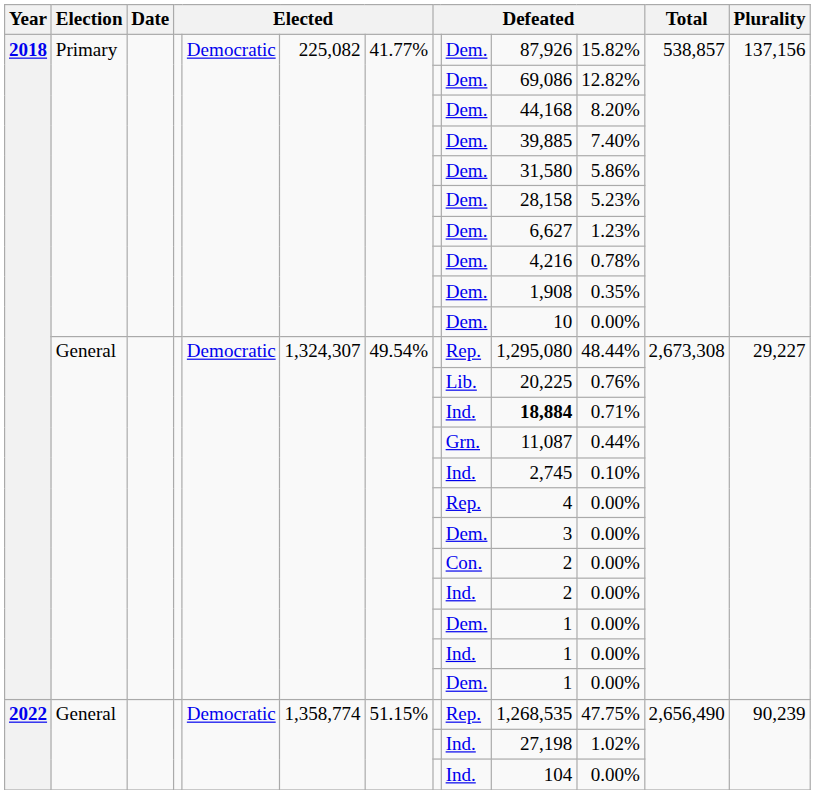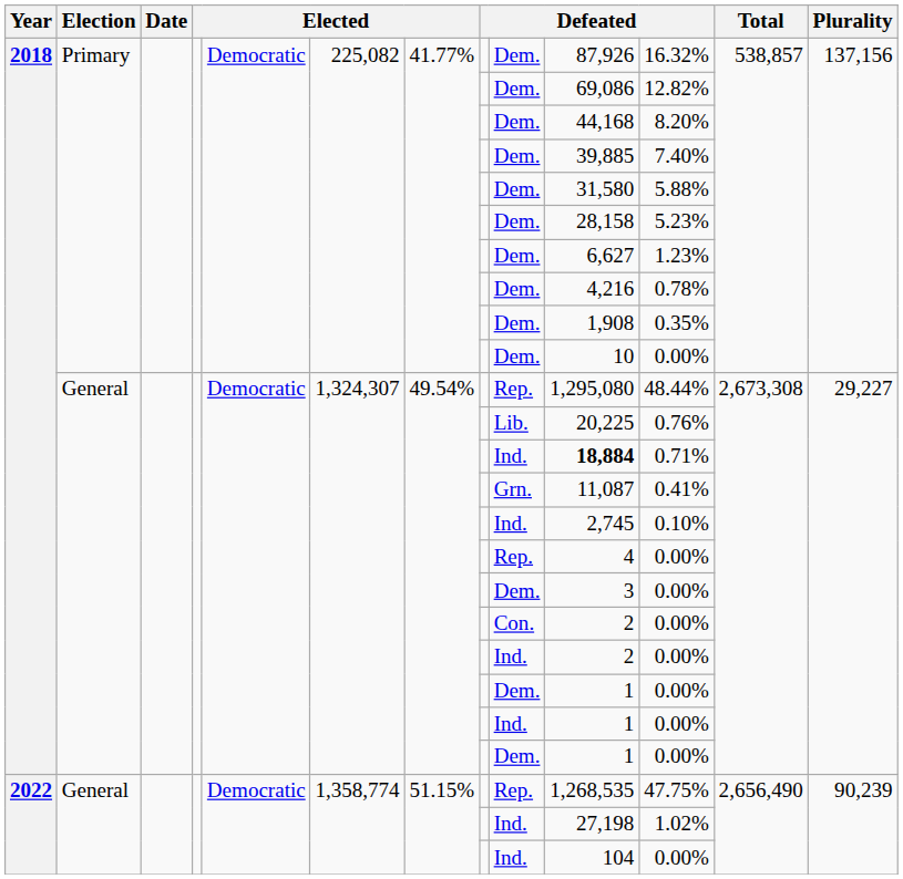row 2 | column 11: 15.82% -> 16.32%
row 6 | column 11: 5.86% -> 5.88%
row 15 | column 11: 0.44% -> 0.41%
